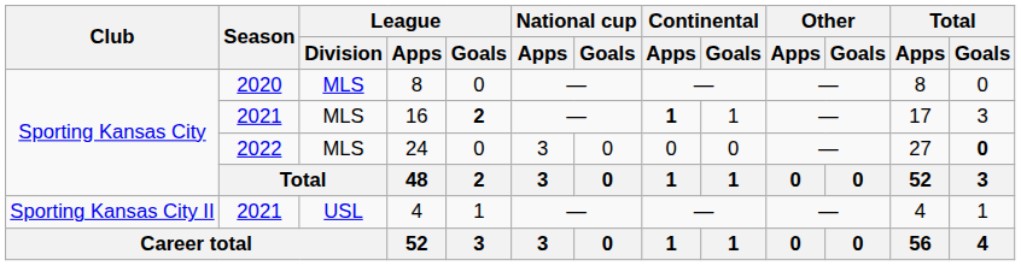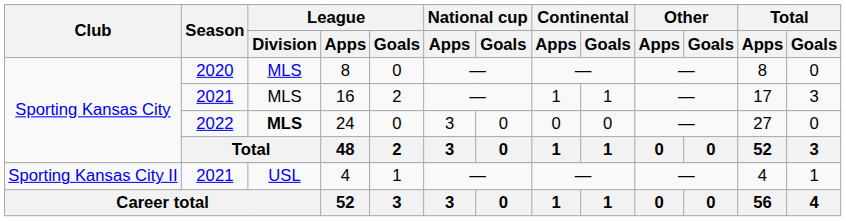16 | League / Goals: bold -> normal
16 | Continental / Apps: bold -> normal
24 | League / Division: normal -> bold
24 | Total / Goals: bold -> normal
